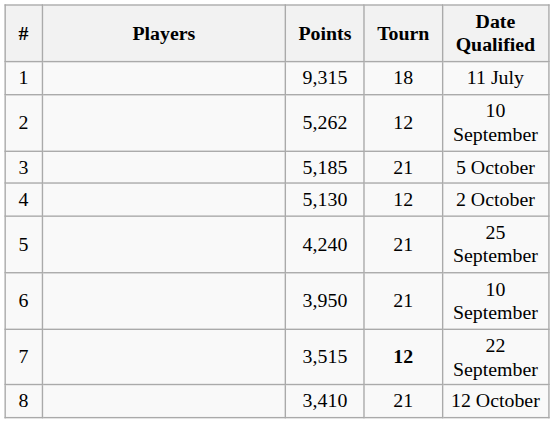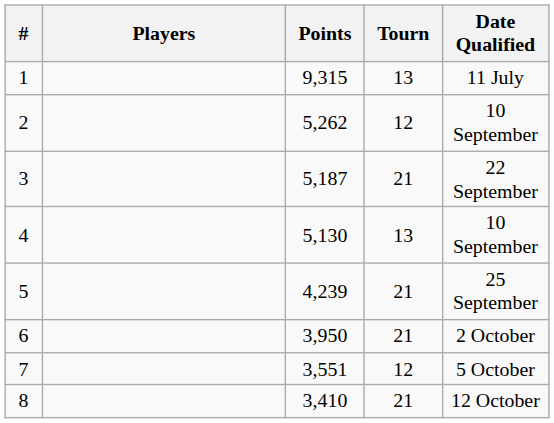1 | Tourn: 18 -> 13
3 | Points: 5,185 -> 5,187
3 | Date Qualified: 5 October -> 22 September
4 | Tourn: 12 -> 13
4 | Date Qualified: 2 October -> 10 September
5 | Points: 4,240 -> 4,239
6 | Date Qualified: 10 September -> 2 October
7 | Points: 3,515 -> 3,551
7 | Tourn: bold -> normal
7 | Date Qualified: 22 September -> 5 October
